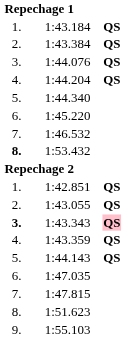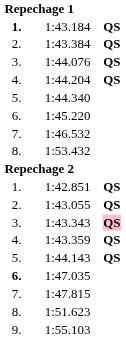1:43.184 | column 1: normal -> bold
1:53.432 | column 1: bold -> normal
1:43.343 | column 1: bold -> normal
1:47.035 | column 1: normal -> bold
